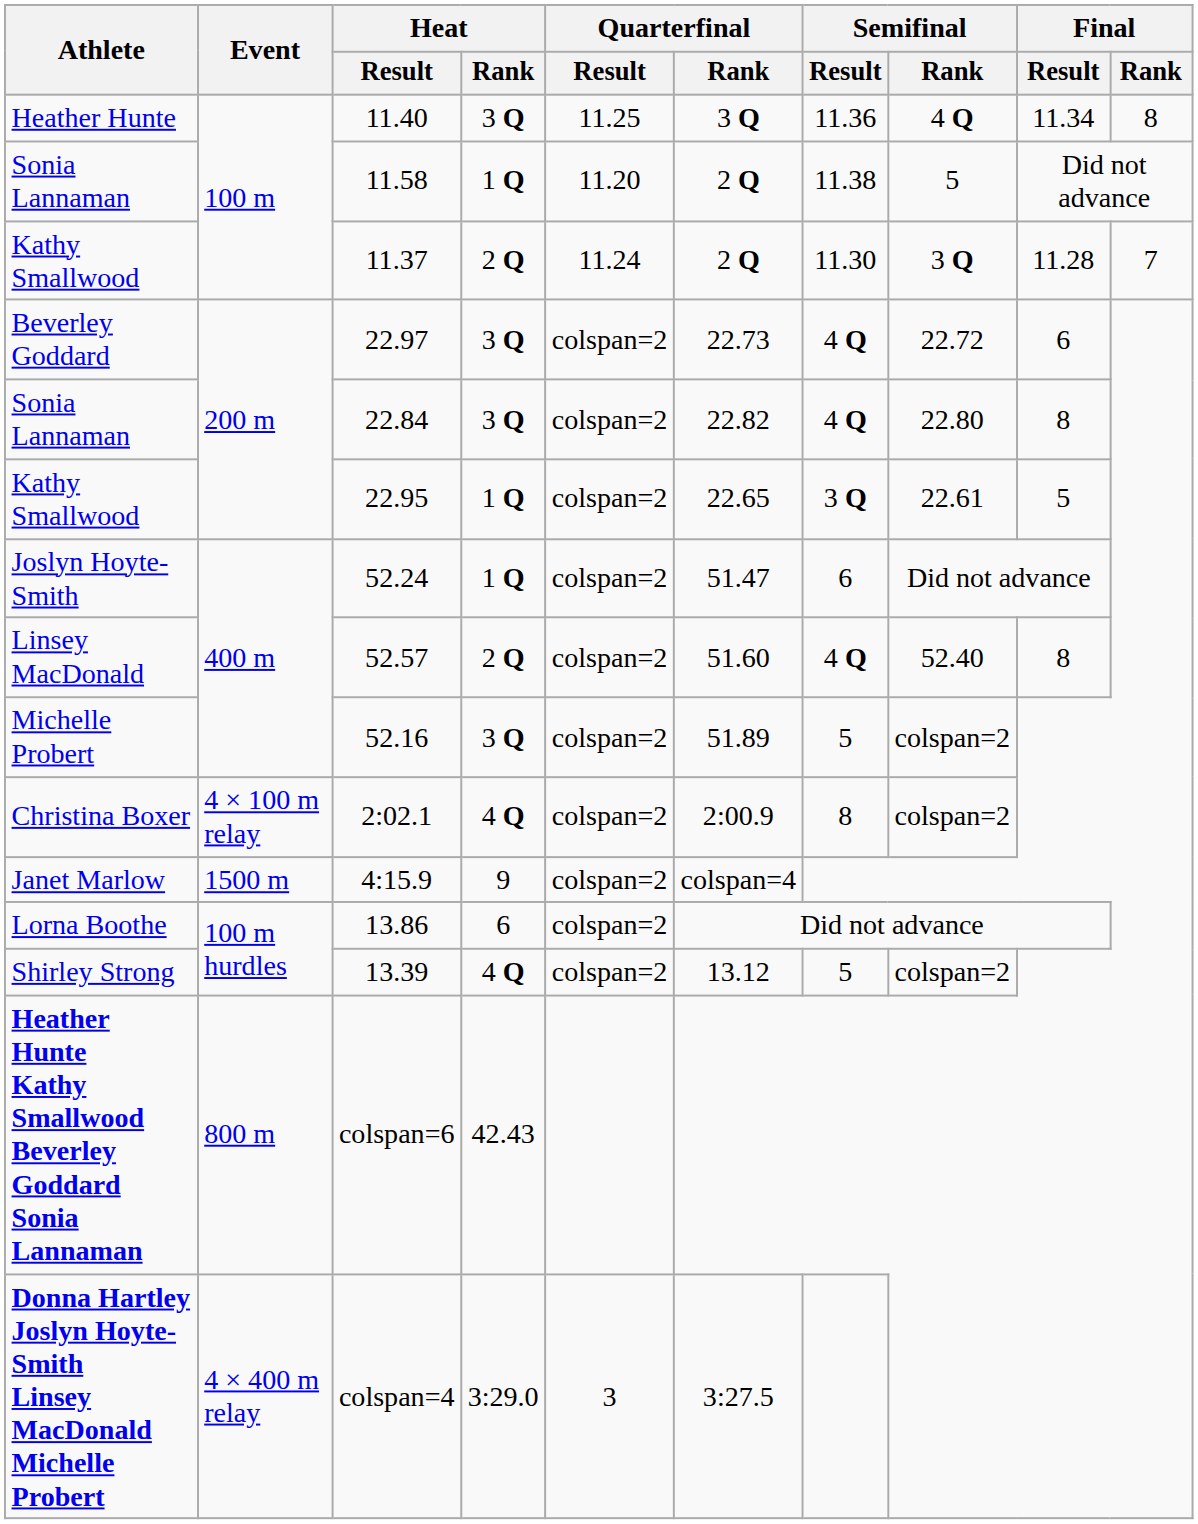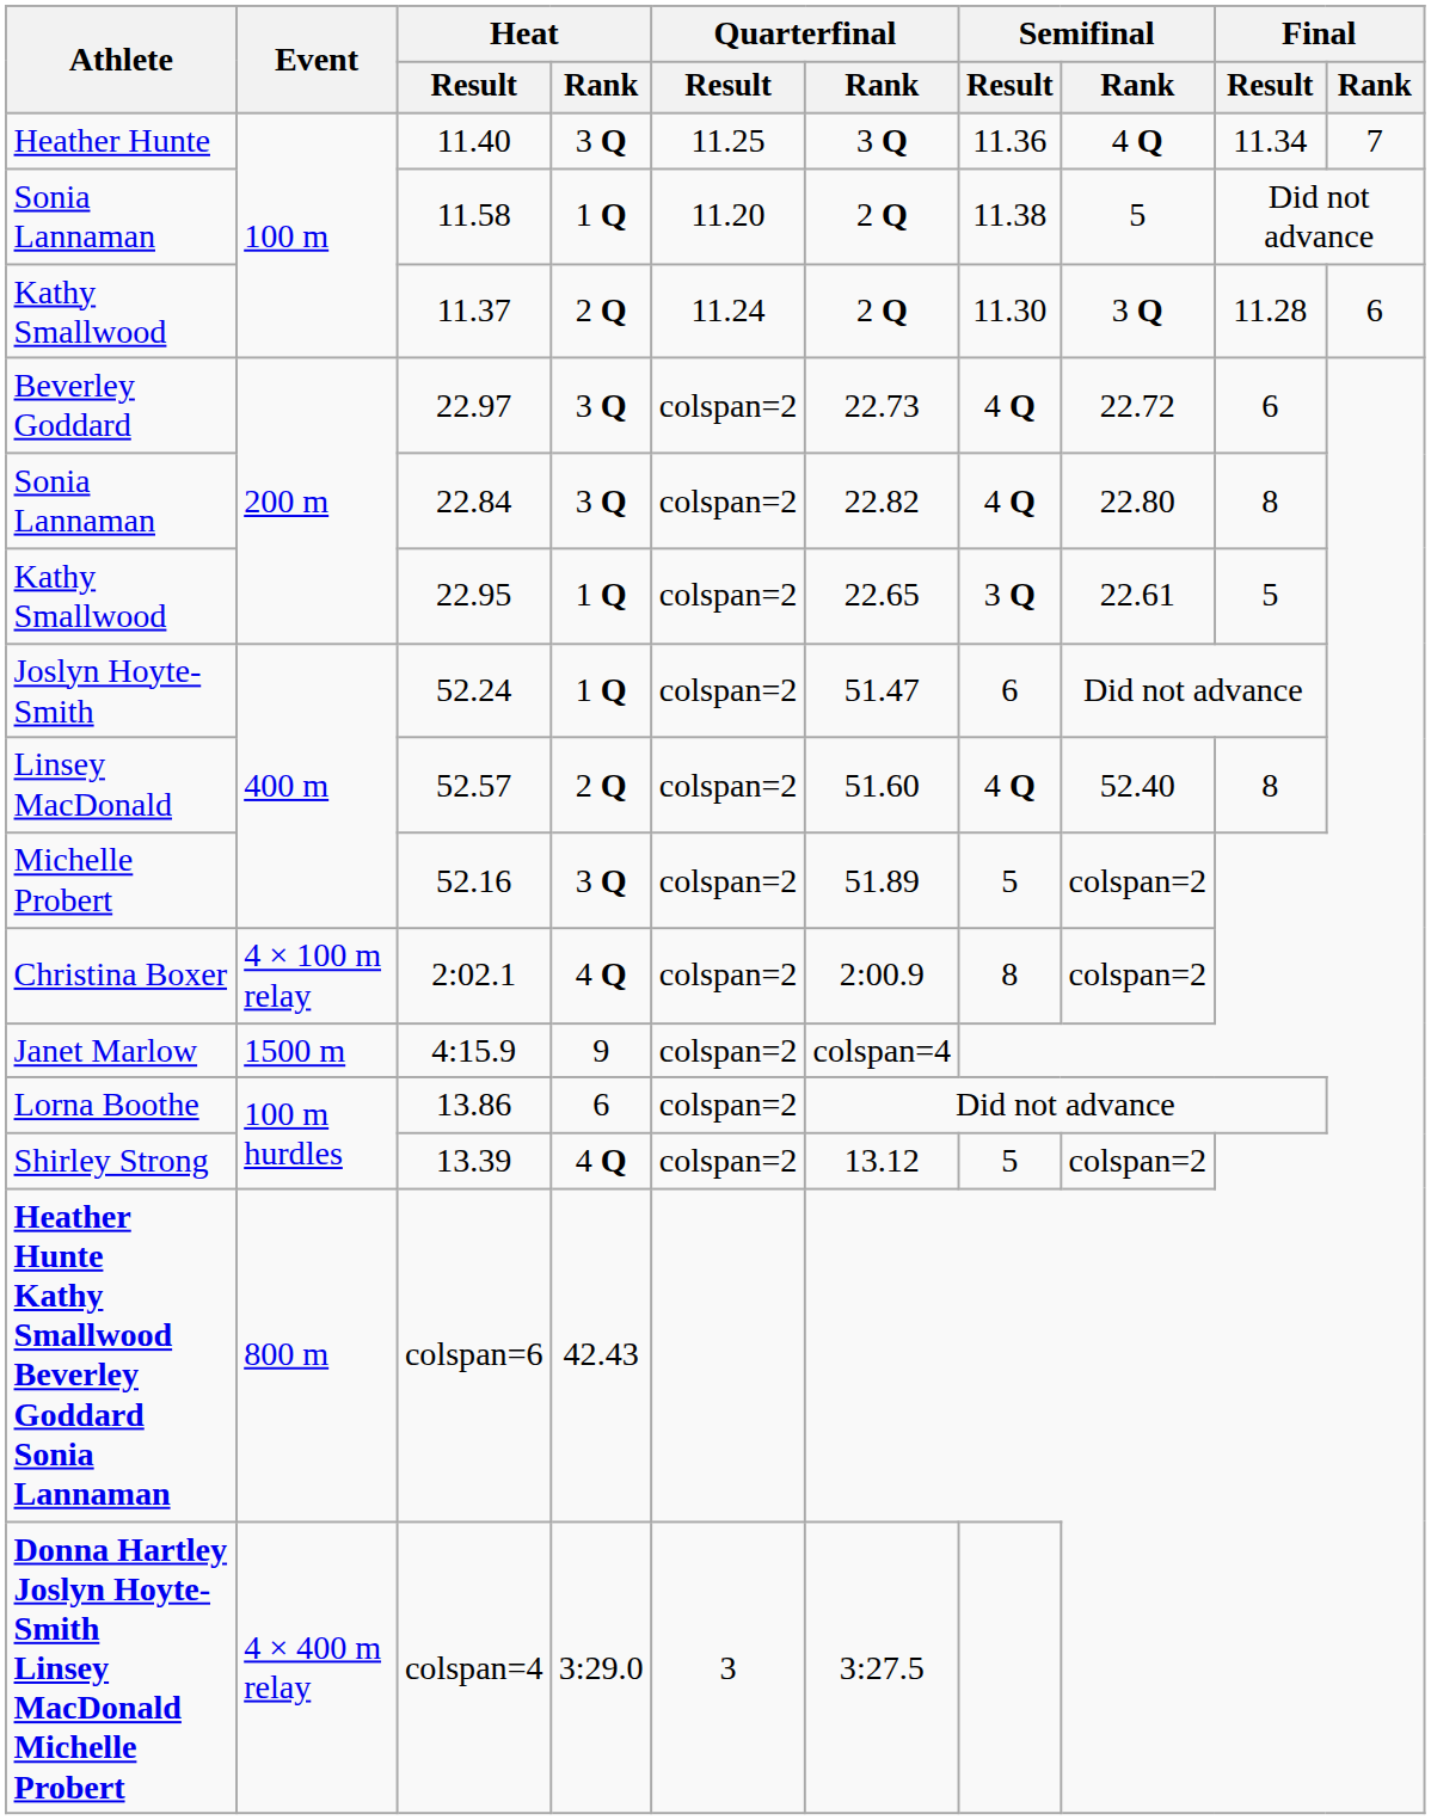11.40 | Final / Rank: 8 -> 7
11.37 | Final / Rank: 7 -> 6
